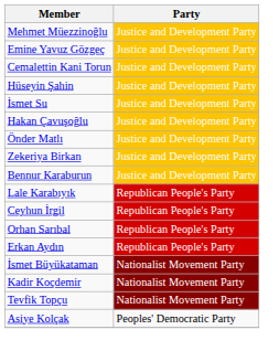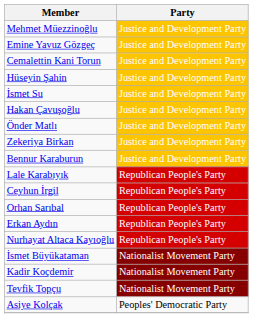+ row: Nurhayat Altaca Kayıoğlu | Republican People's Party
